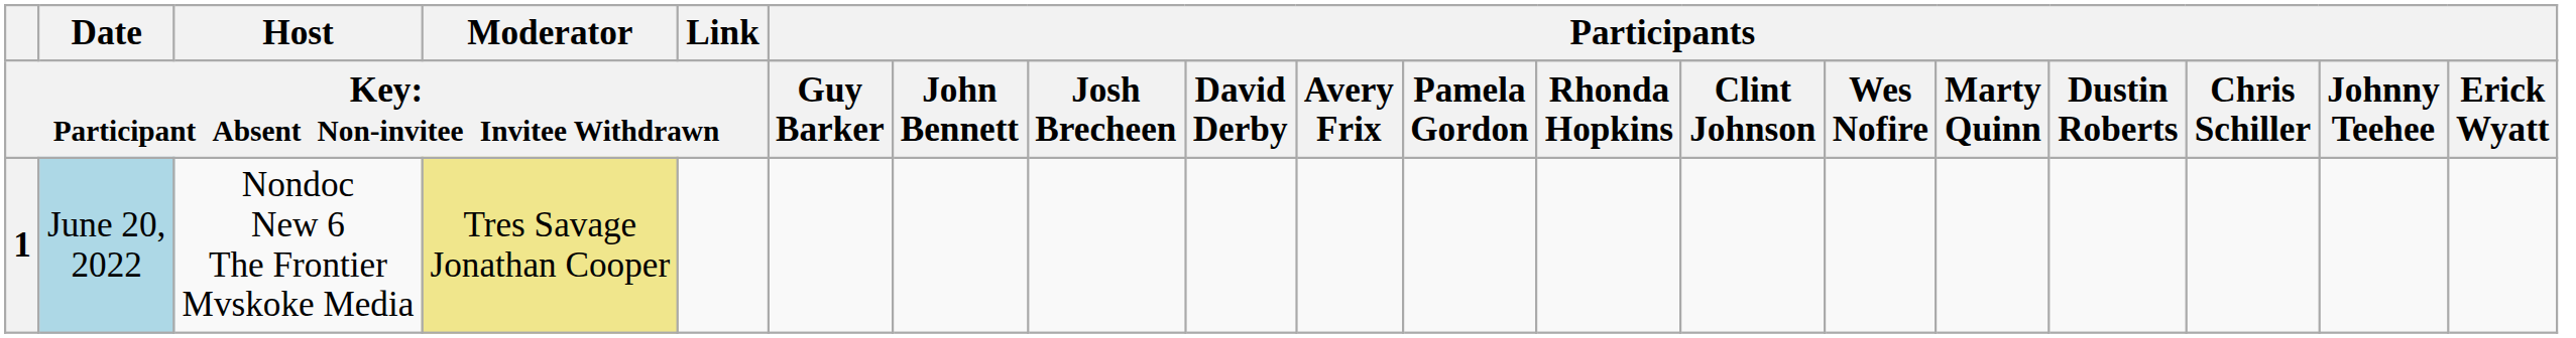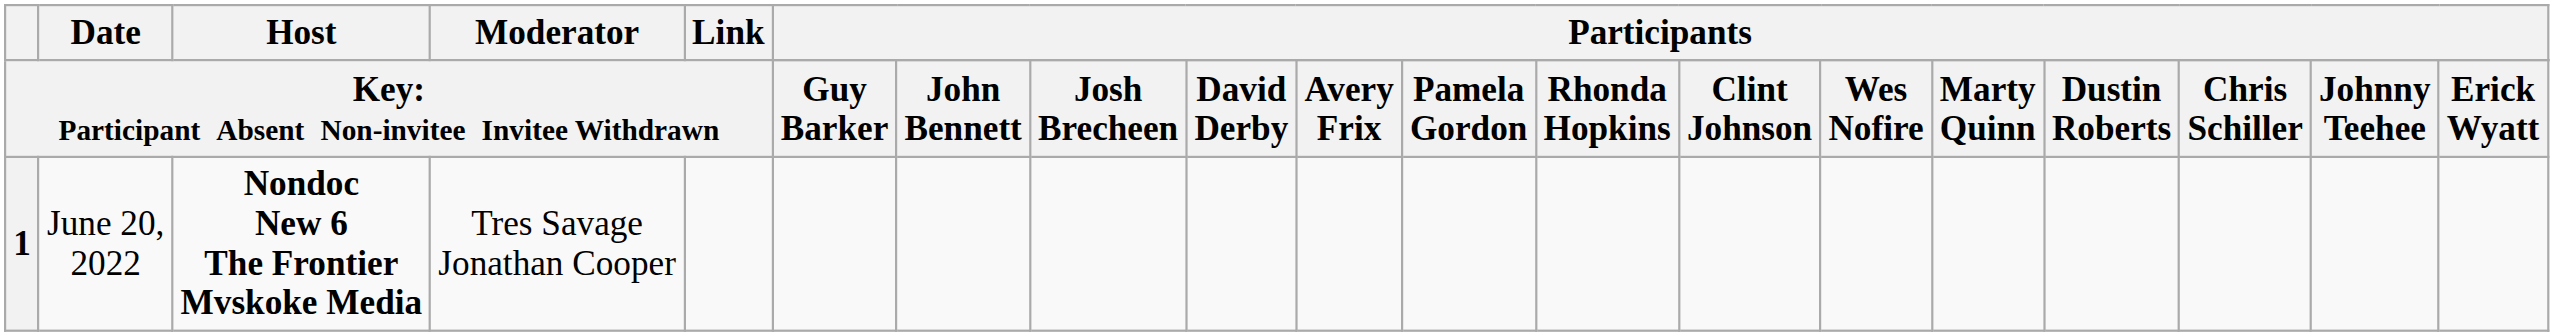1 | column 2: lightblue background -> no background
1 | column 3: normal -> bold
1 | column 4: khaki background -> no background
